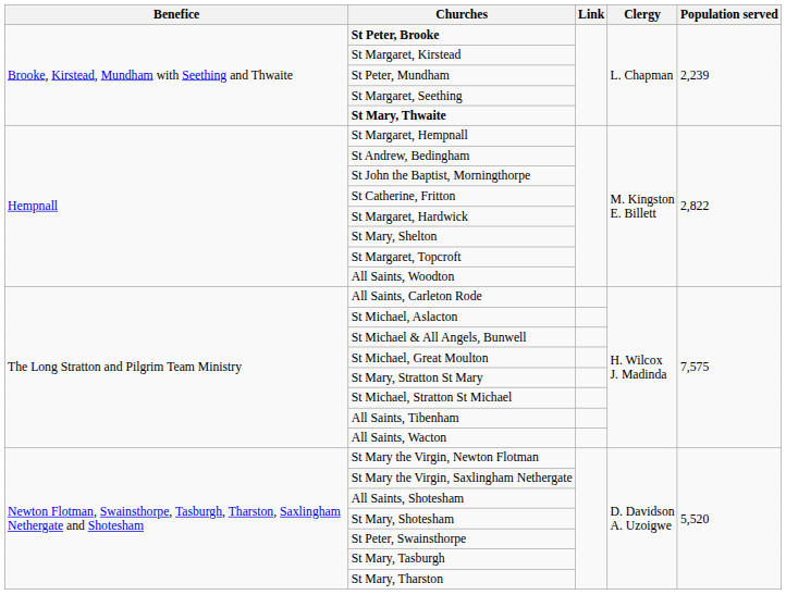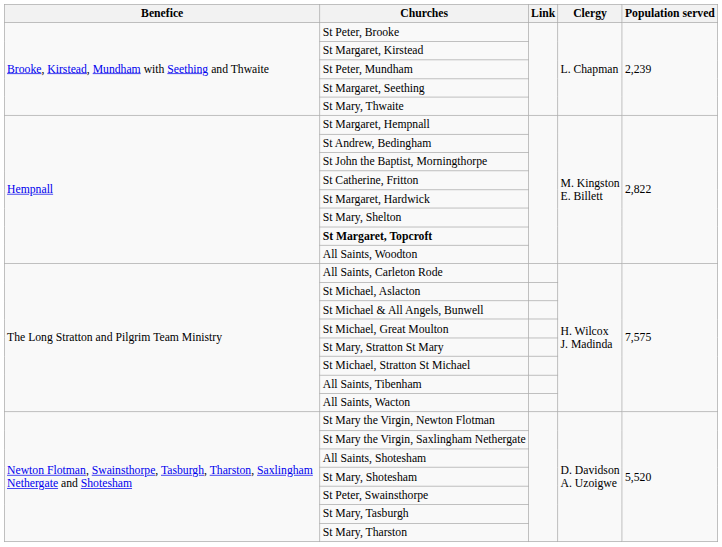St Peter, Brooke | Churches: bold -> normal
St Mary, Thwaite | Churches: bold -> normal
St Margaret, Topcroft | Churches: normal -> bold
